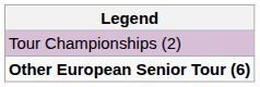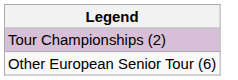row 3 | column 1: bold -> normal
